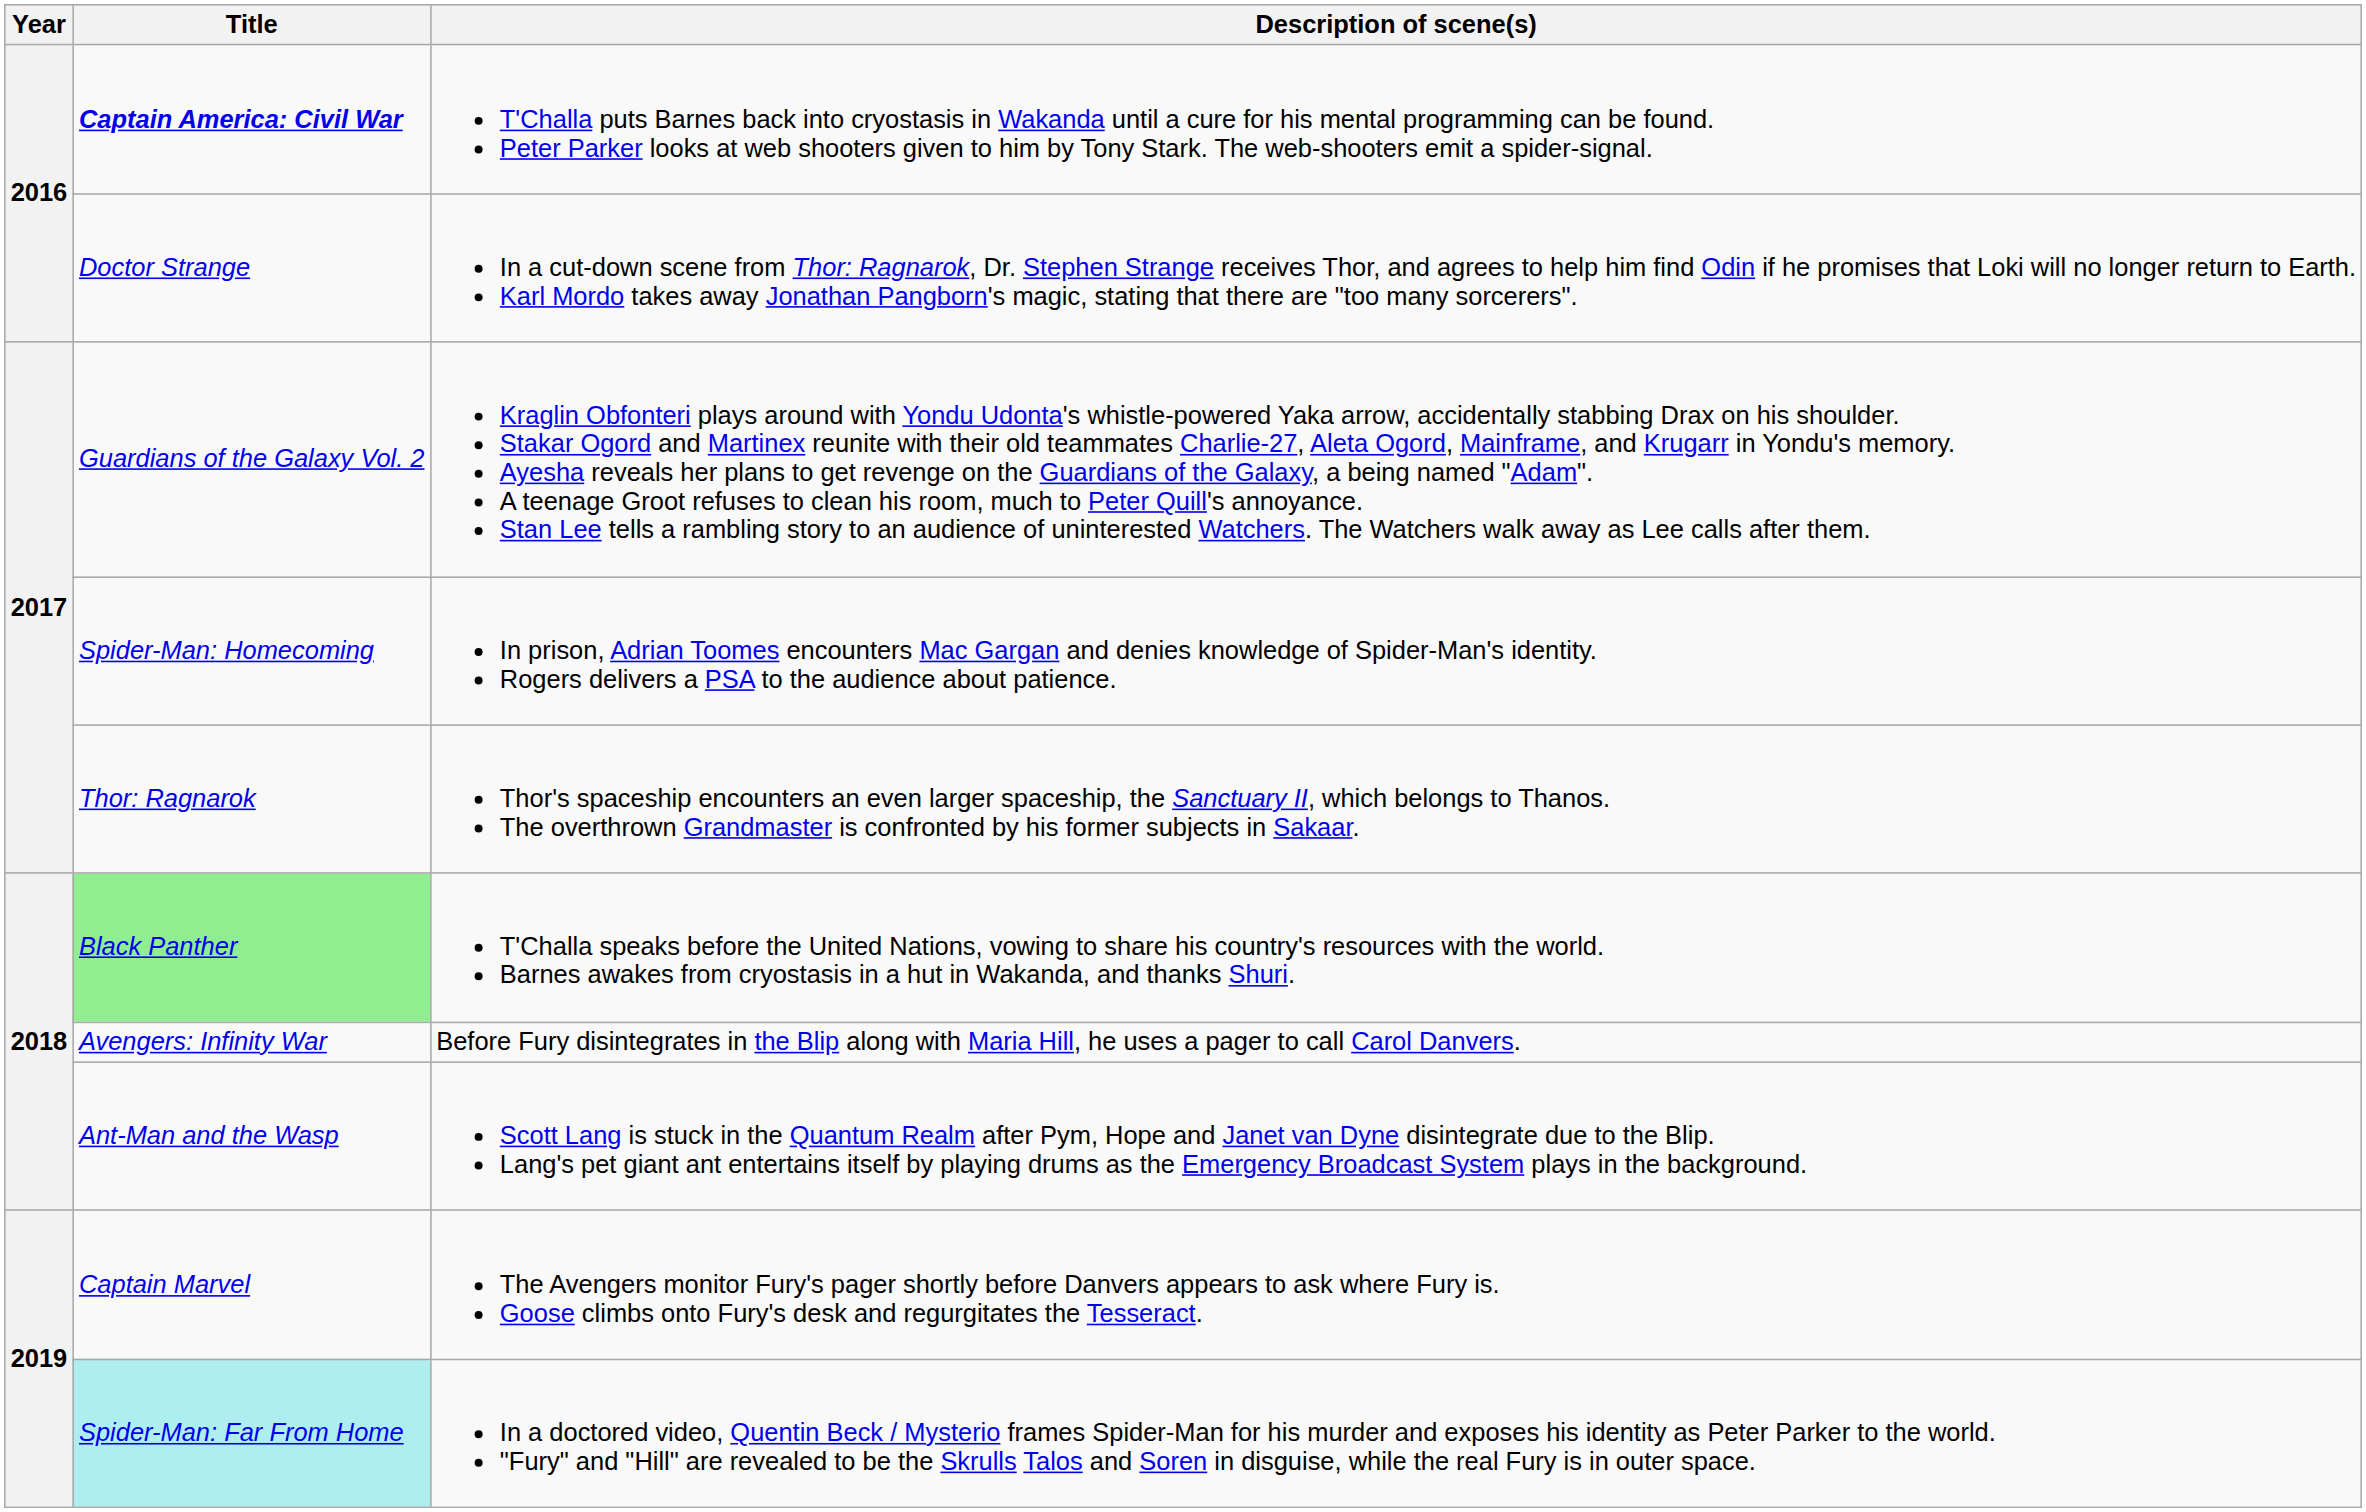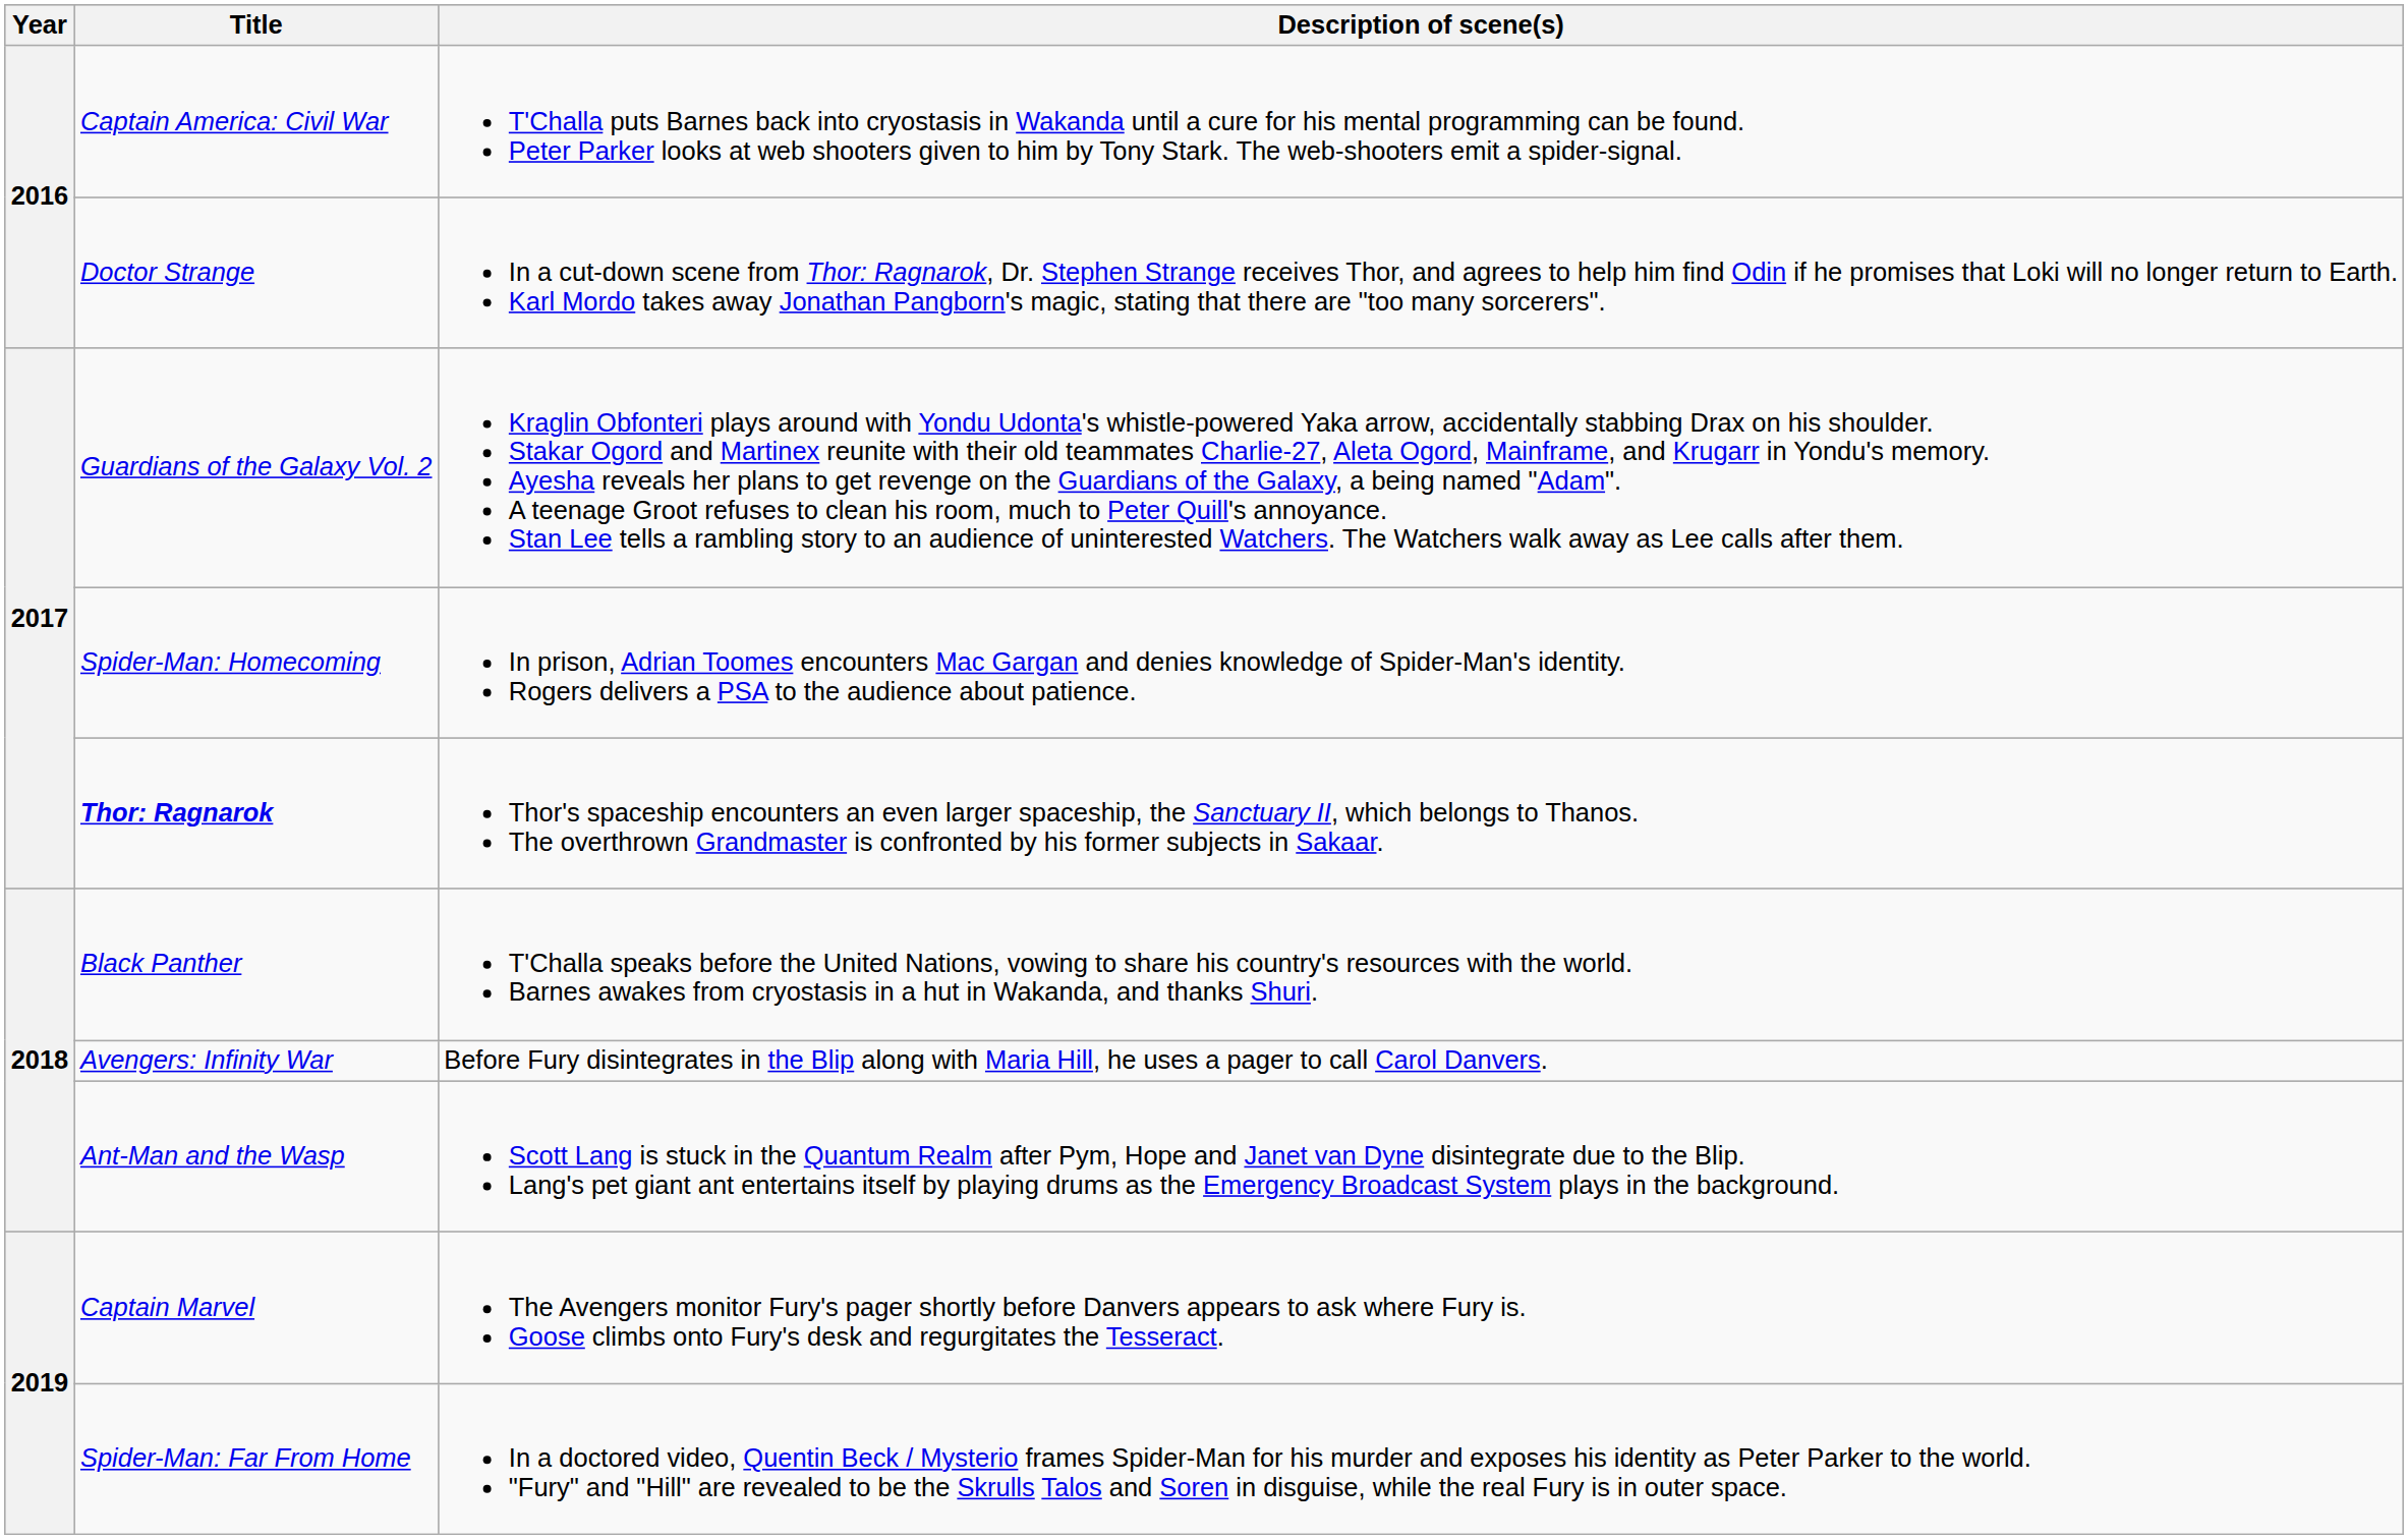Captain America: Civil War | Title: bold -> normal
Thor: Ragnarok | Title: normal -> bold
Black Panther | Title: lightgreen background -> no background
Spider-Man: Far From Home | Title: paleturquoise background -> no background
